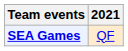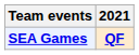SEA Games | 2021: normal -> bold
